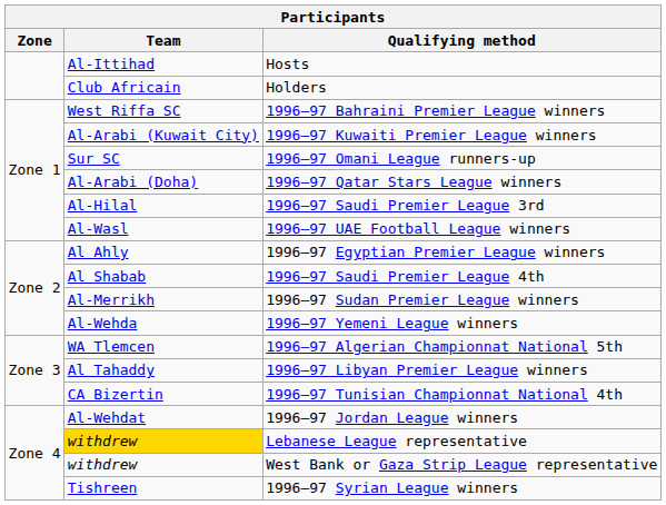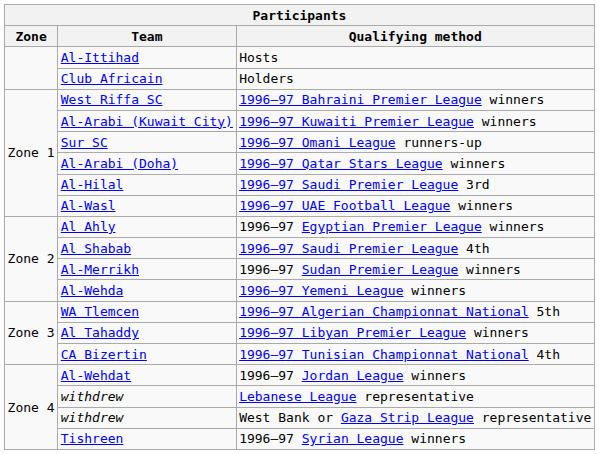Lebanese League representative | Team: gold background -> no background
